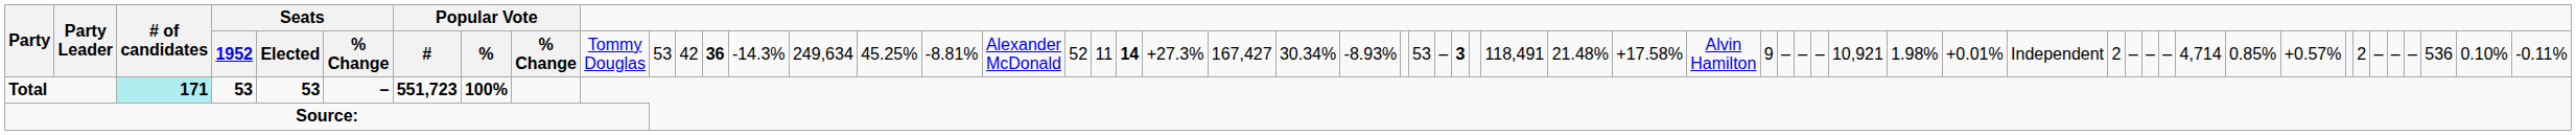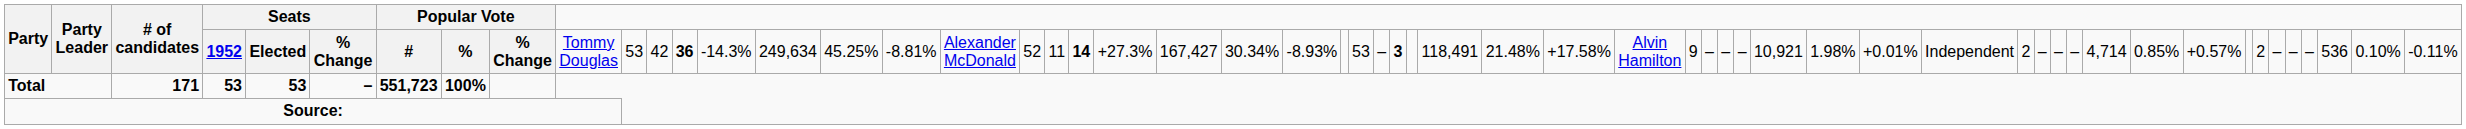Total | # of candidates: paleturquoise background -> no background
